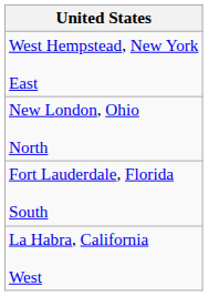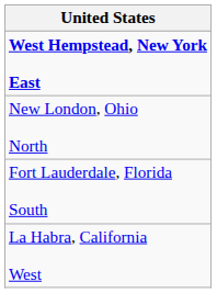row 2 | column 1: normal -> bold
